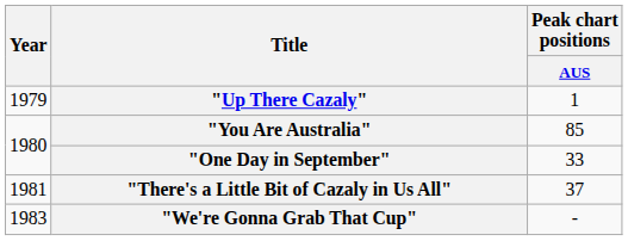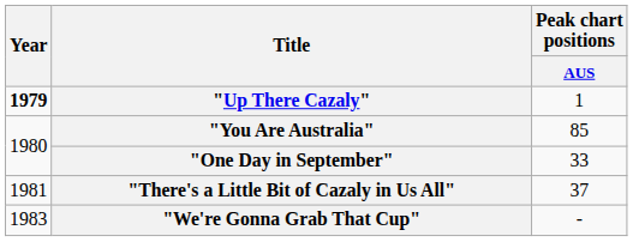"Up There Cazaly" | Year: normal -> bold
